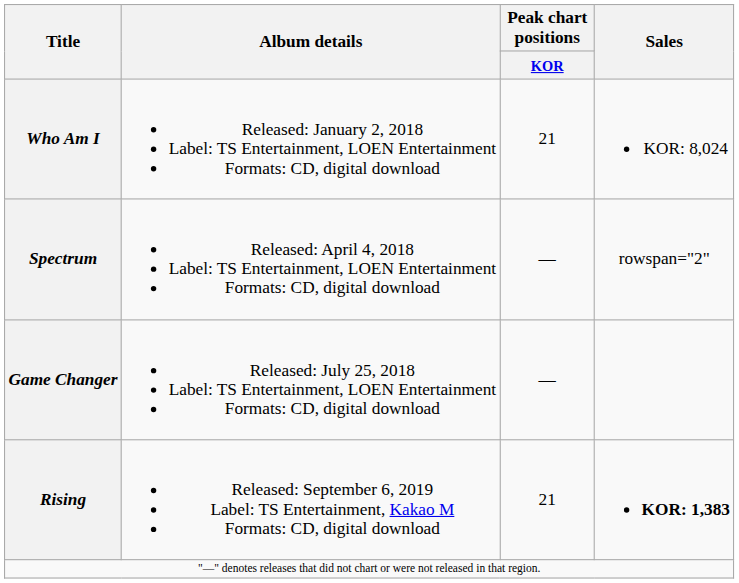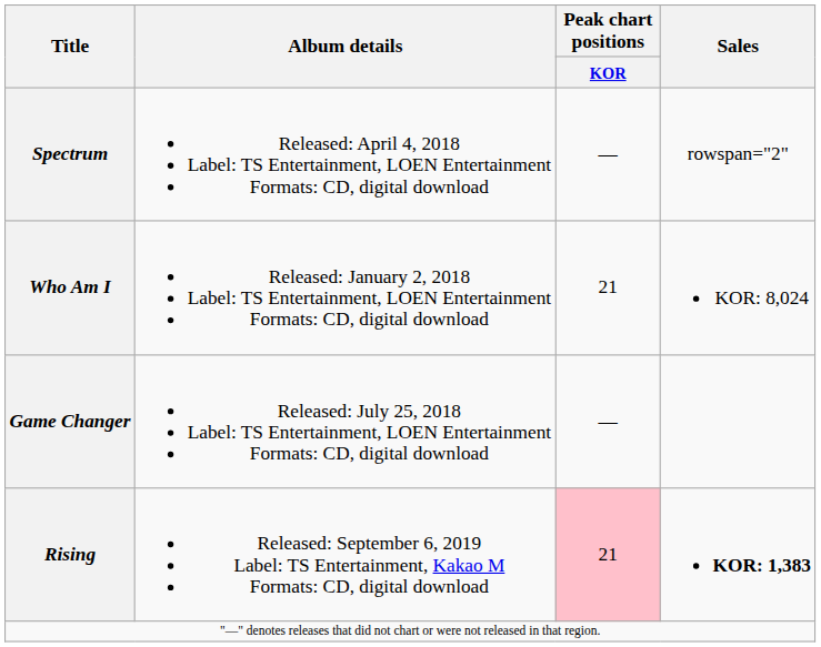rows swapped: Who Am I <-> Spectrum
Rising | Peak chart positions / KOR: no background -> pink background
